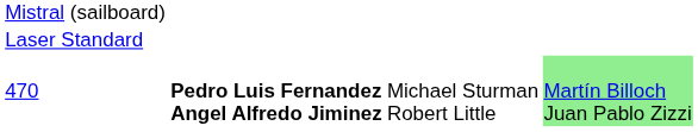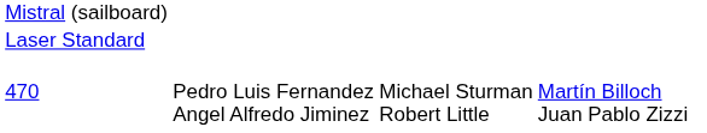470 | column 2: bold -> normal
470 | column 4: lightgreen background -> no background
